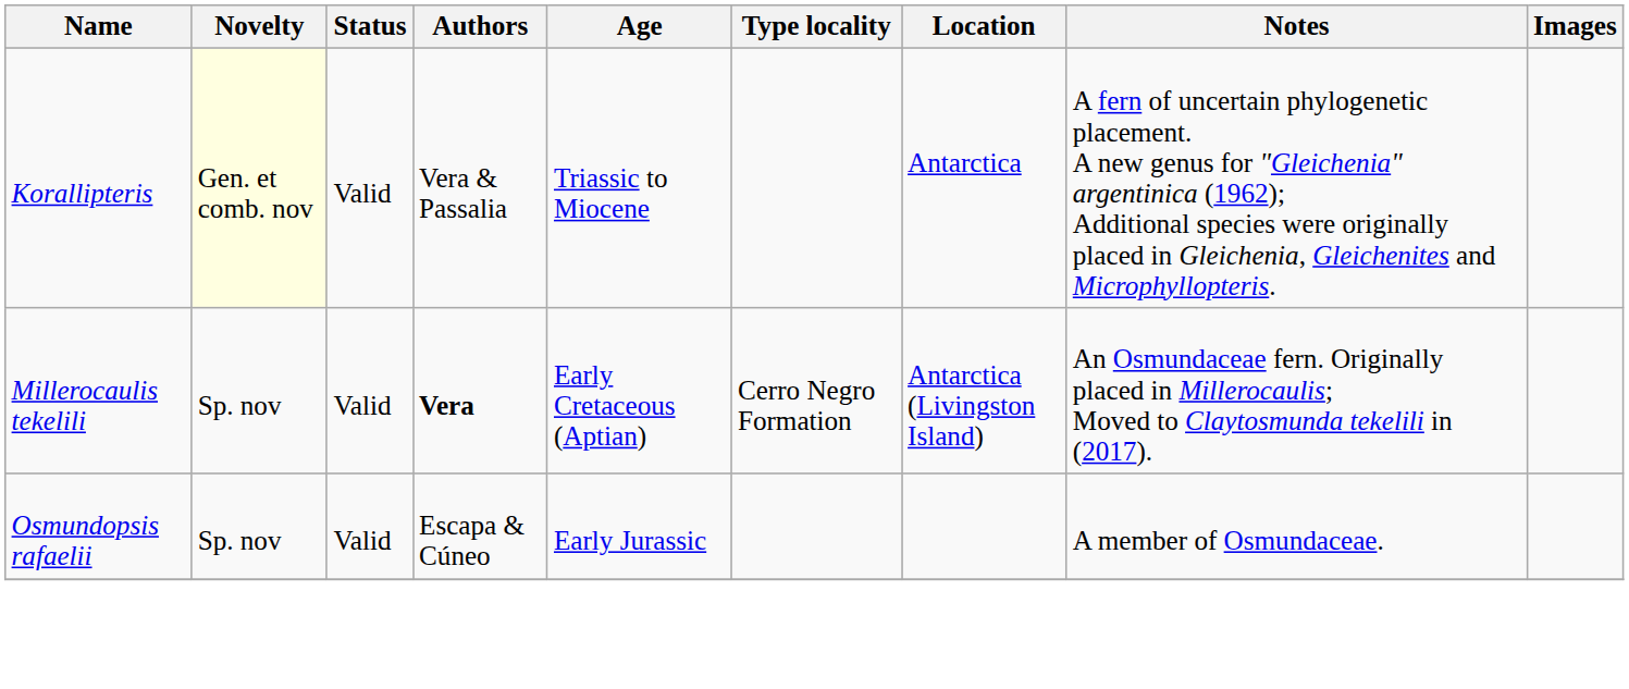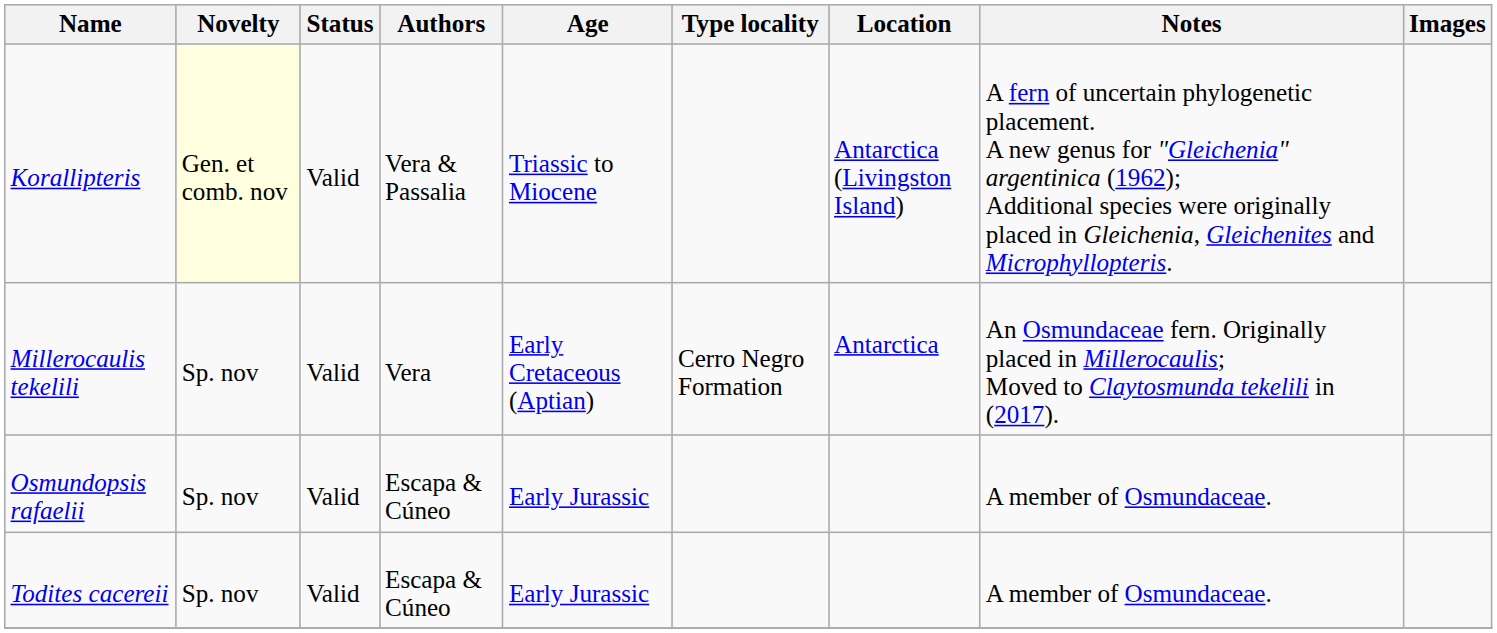Korallipteris | Location: Antarctica -> Antarctica (Livingston Island)
Millerocaulis tekelili | Authors: bold -> normal
Millerocaulis tekelili | Location: Antarctica (Livingston Island) -> Antarctica
+ row: Todites cacereii | Sp. nov | Valid | Escapa & Cúneo | Early Jurassic | A member of Osmundaceae.
